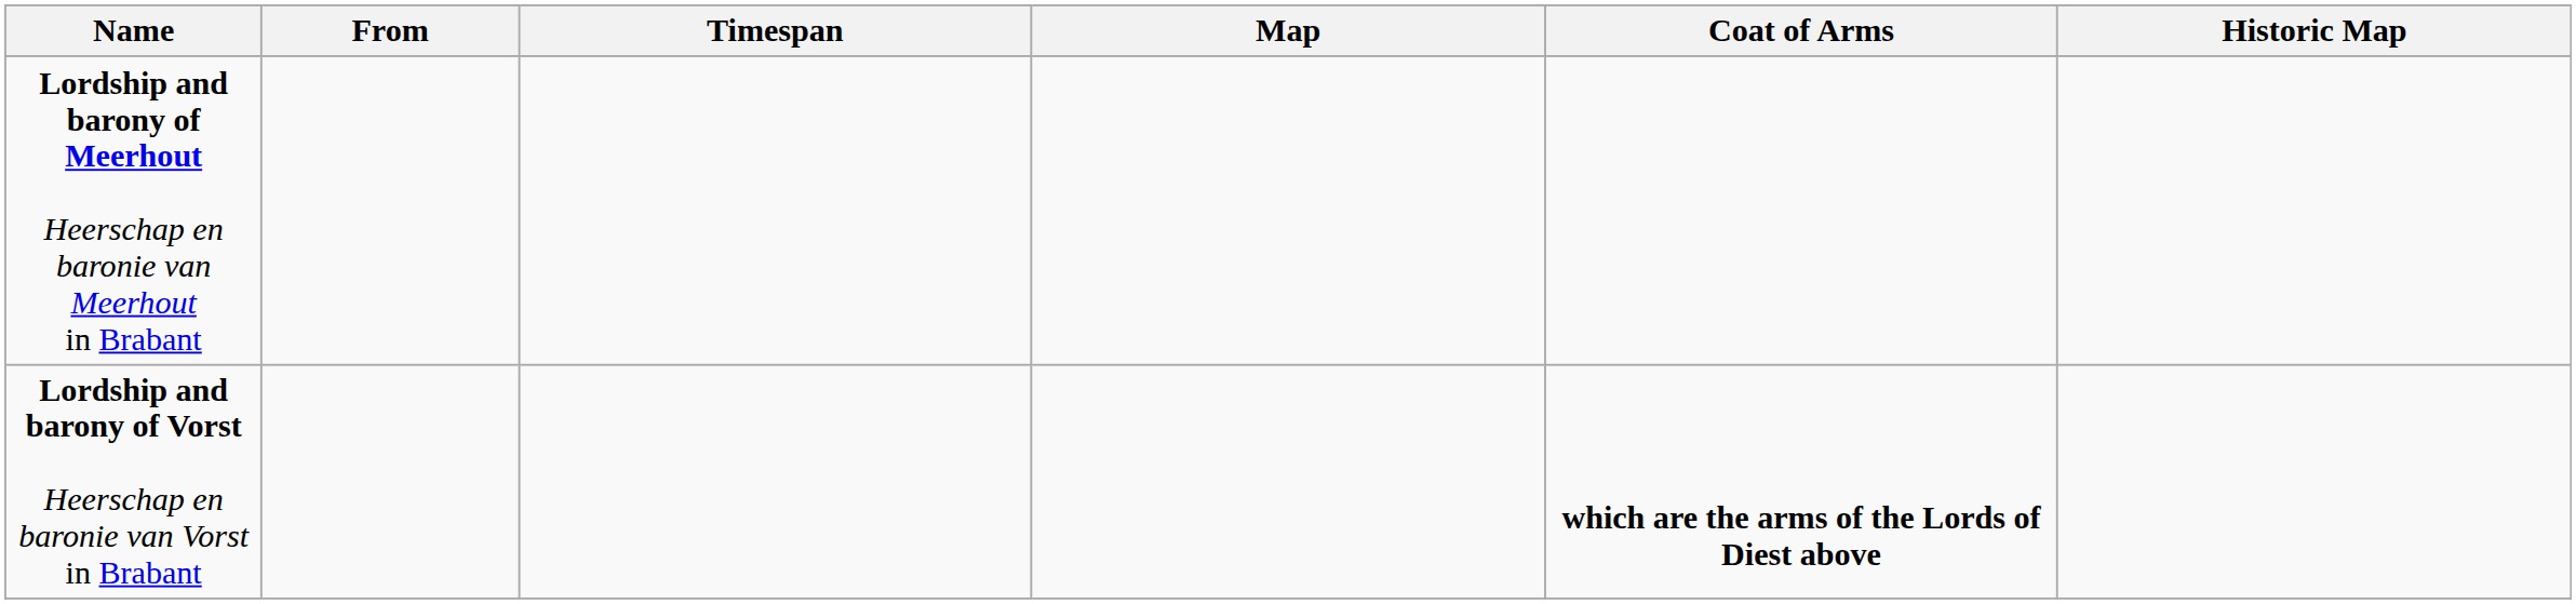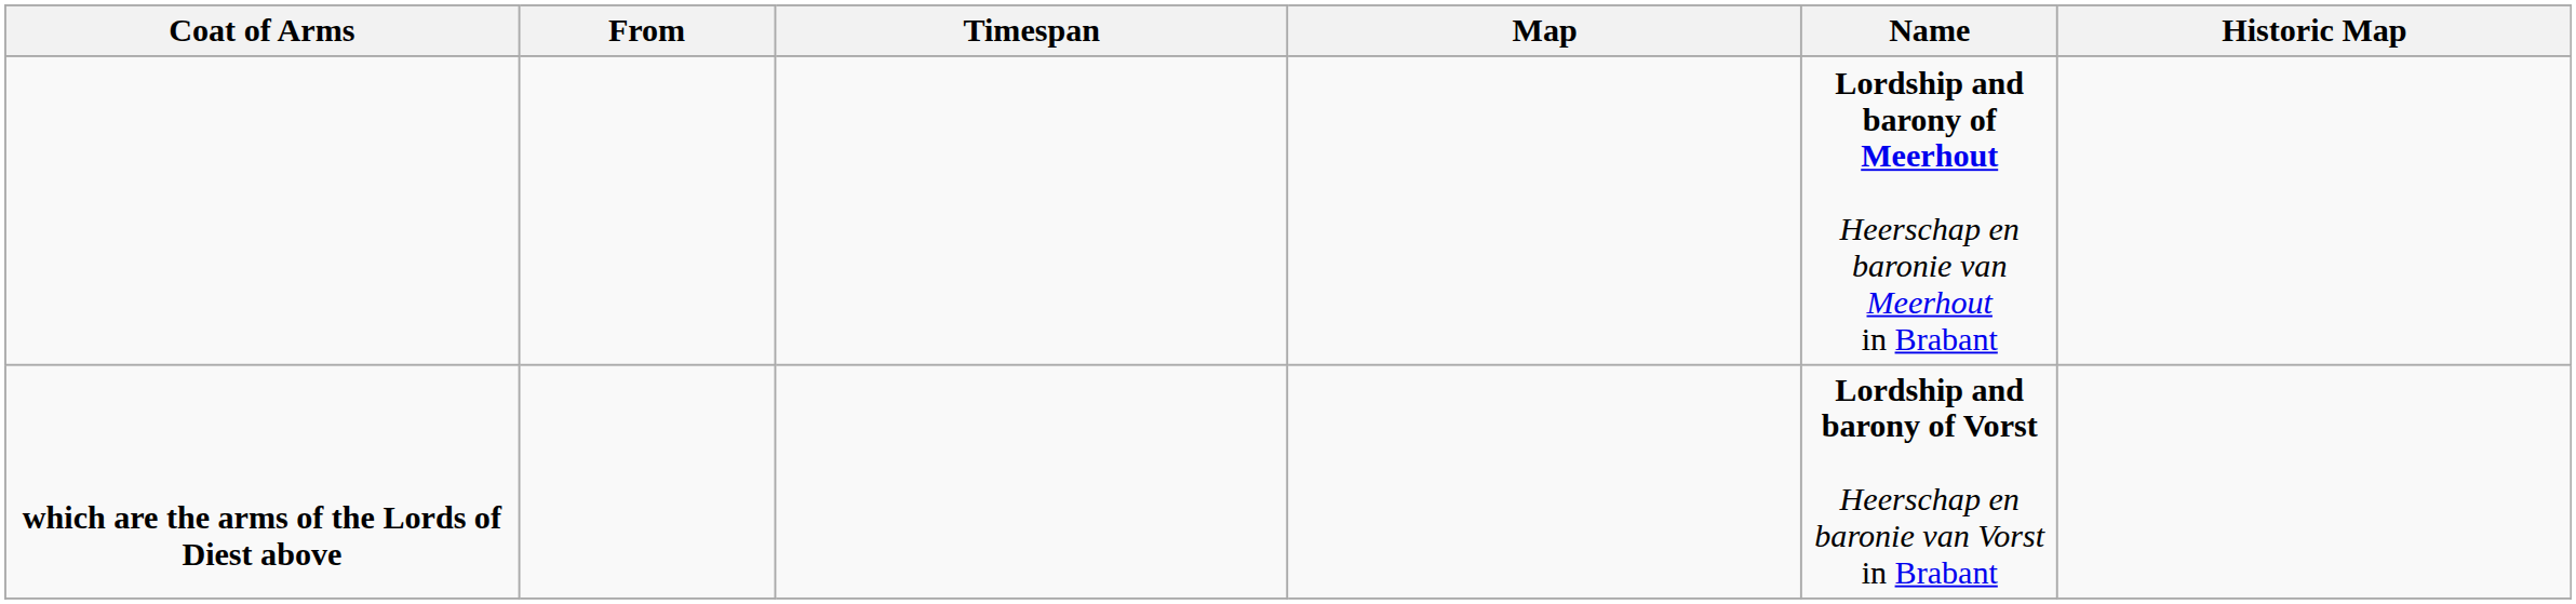columns swapped: Name <-> Coat of Arms
